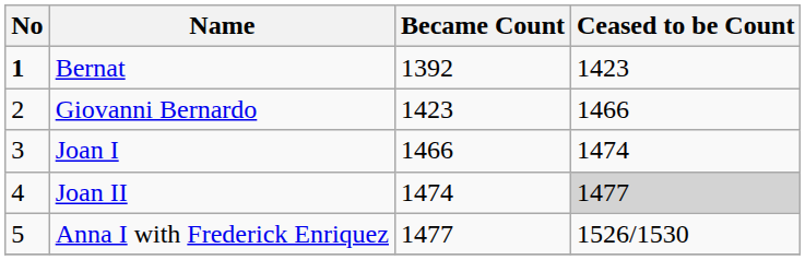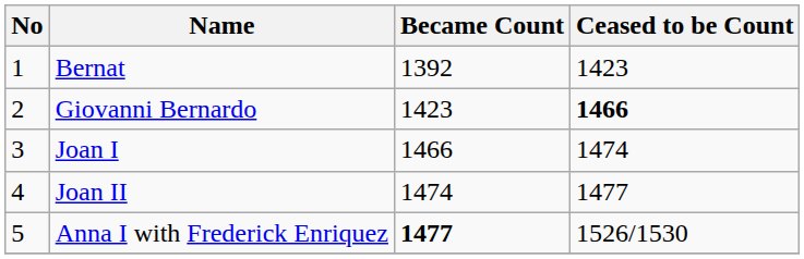Bernat | No: bold -> normal
Giovanni Bernardo | Ceased to be Count: normal -> bold
Joan II | Ceased to be Count: lightgrey background -> no background
Anna I with Frederick Enriquez | Became Count: normal -> bold
